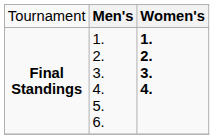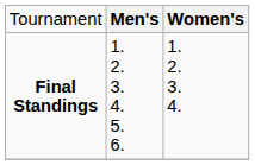Final Standings | column 3: bold -> normal
